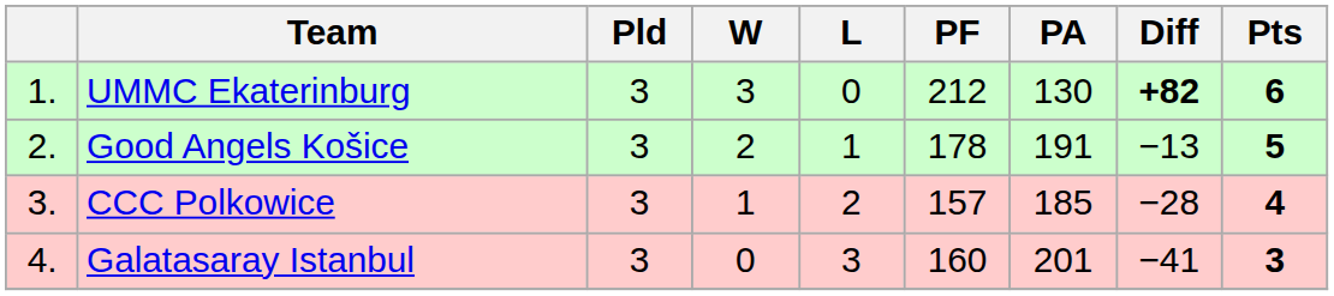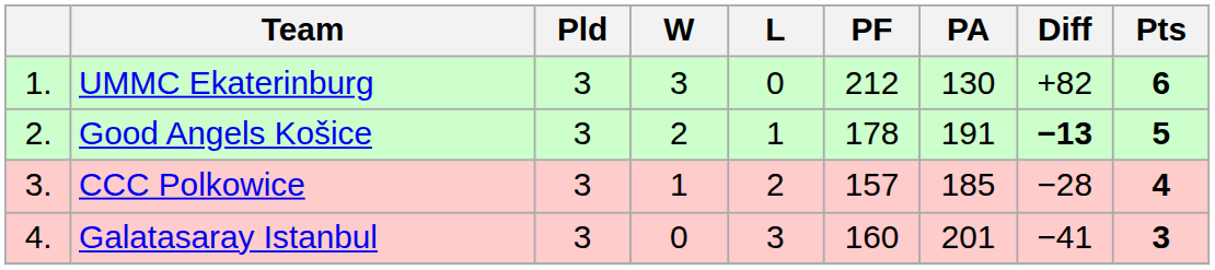UMMC Ekaterinburg | Diff: bold -> normal
Good Angels Košice | Diff: normal -> bold
